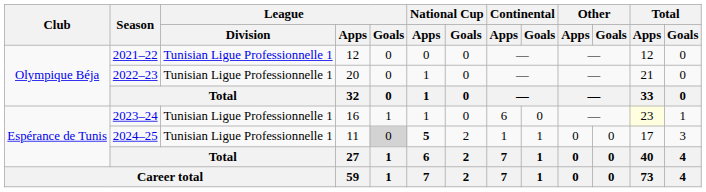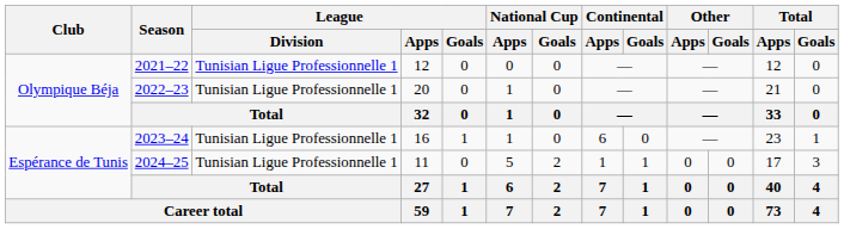2023–24 | Total / Apps: lightyellow background -> no background
2024–25 | League / Goals: lightgrey background -> no background
2024–25 | National Cup / Apps: bold -> normal
